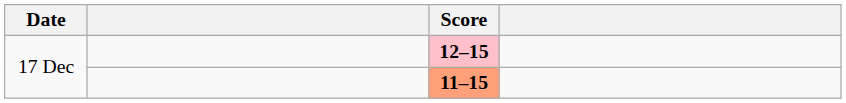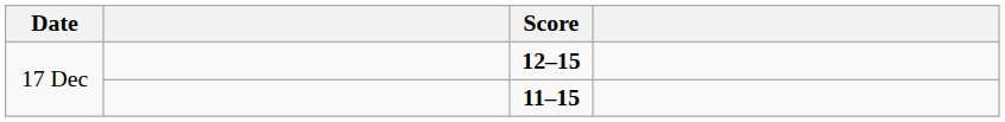12–15 | Score: pink background -> no background
11–15 | Score: lightsalmon background -> no background
